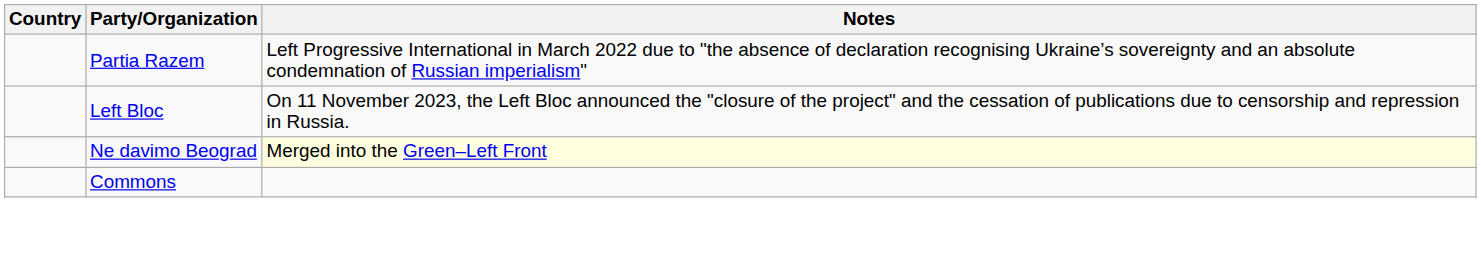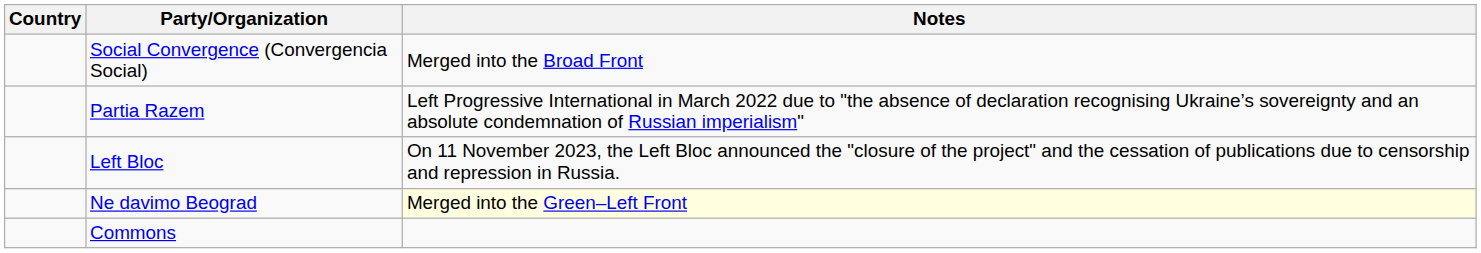+ row: Social Convergence (Convergencia Social) | Merged into the Broad Front
